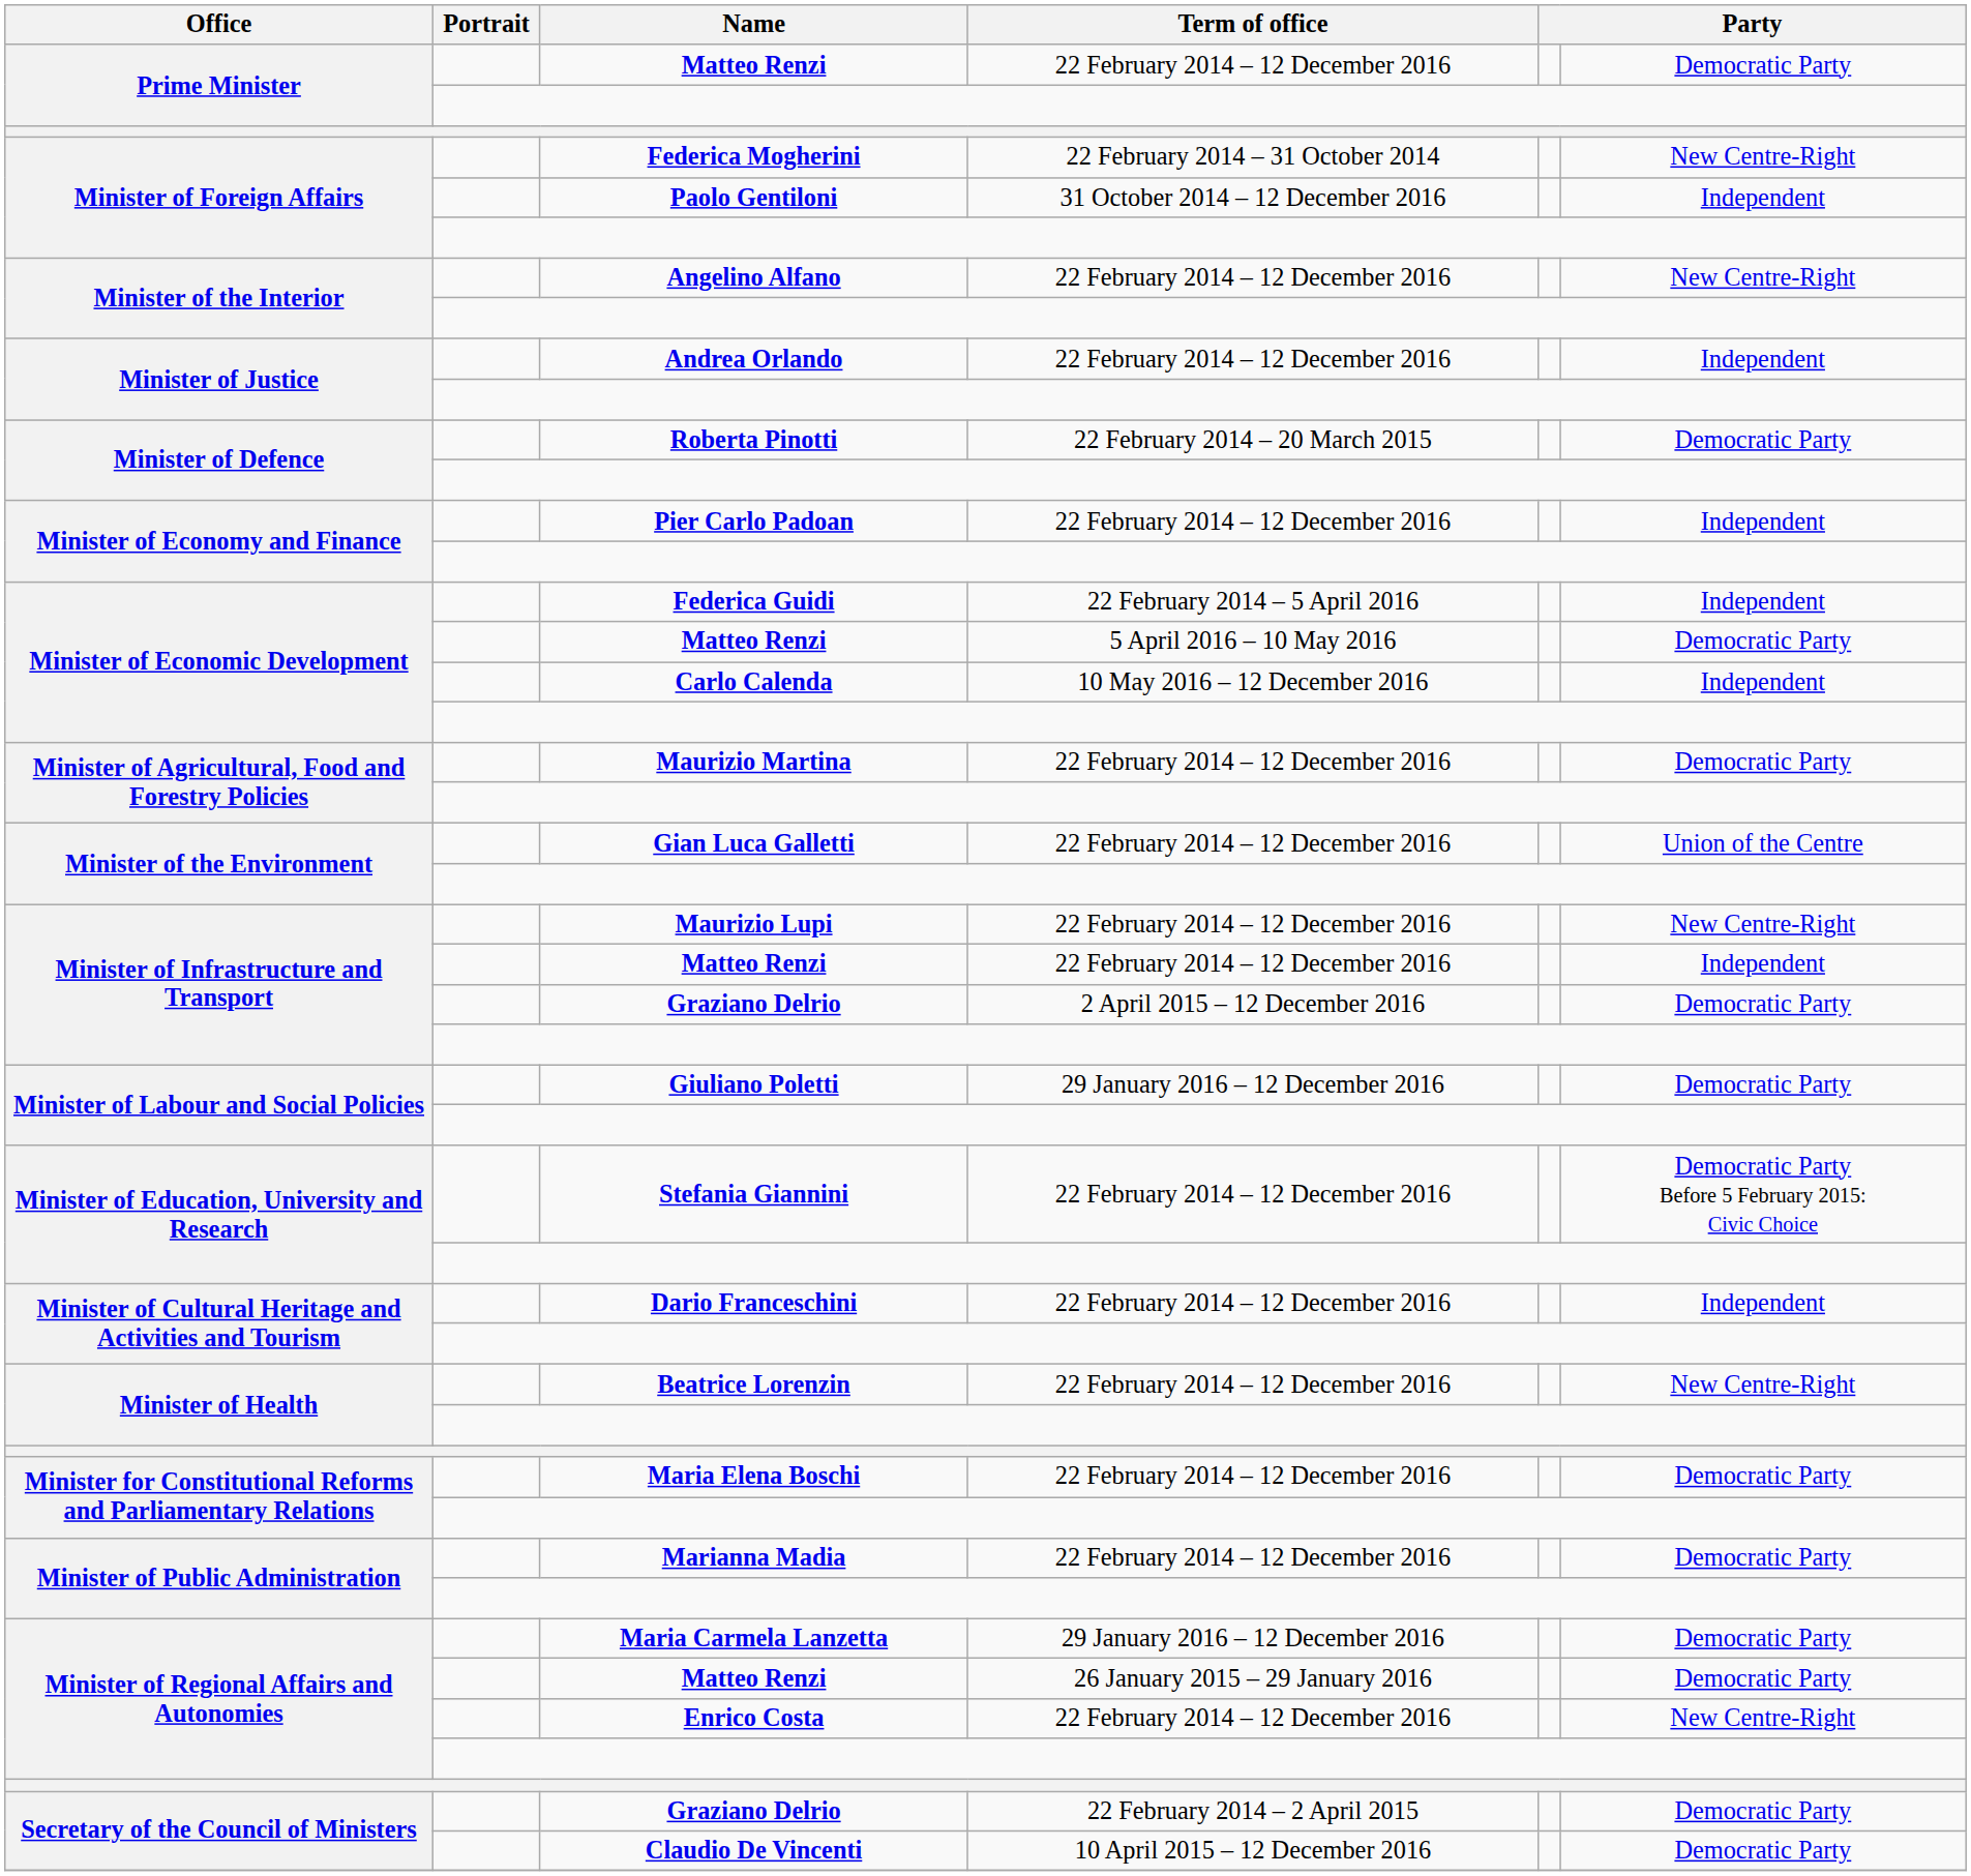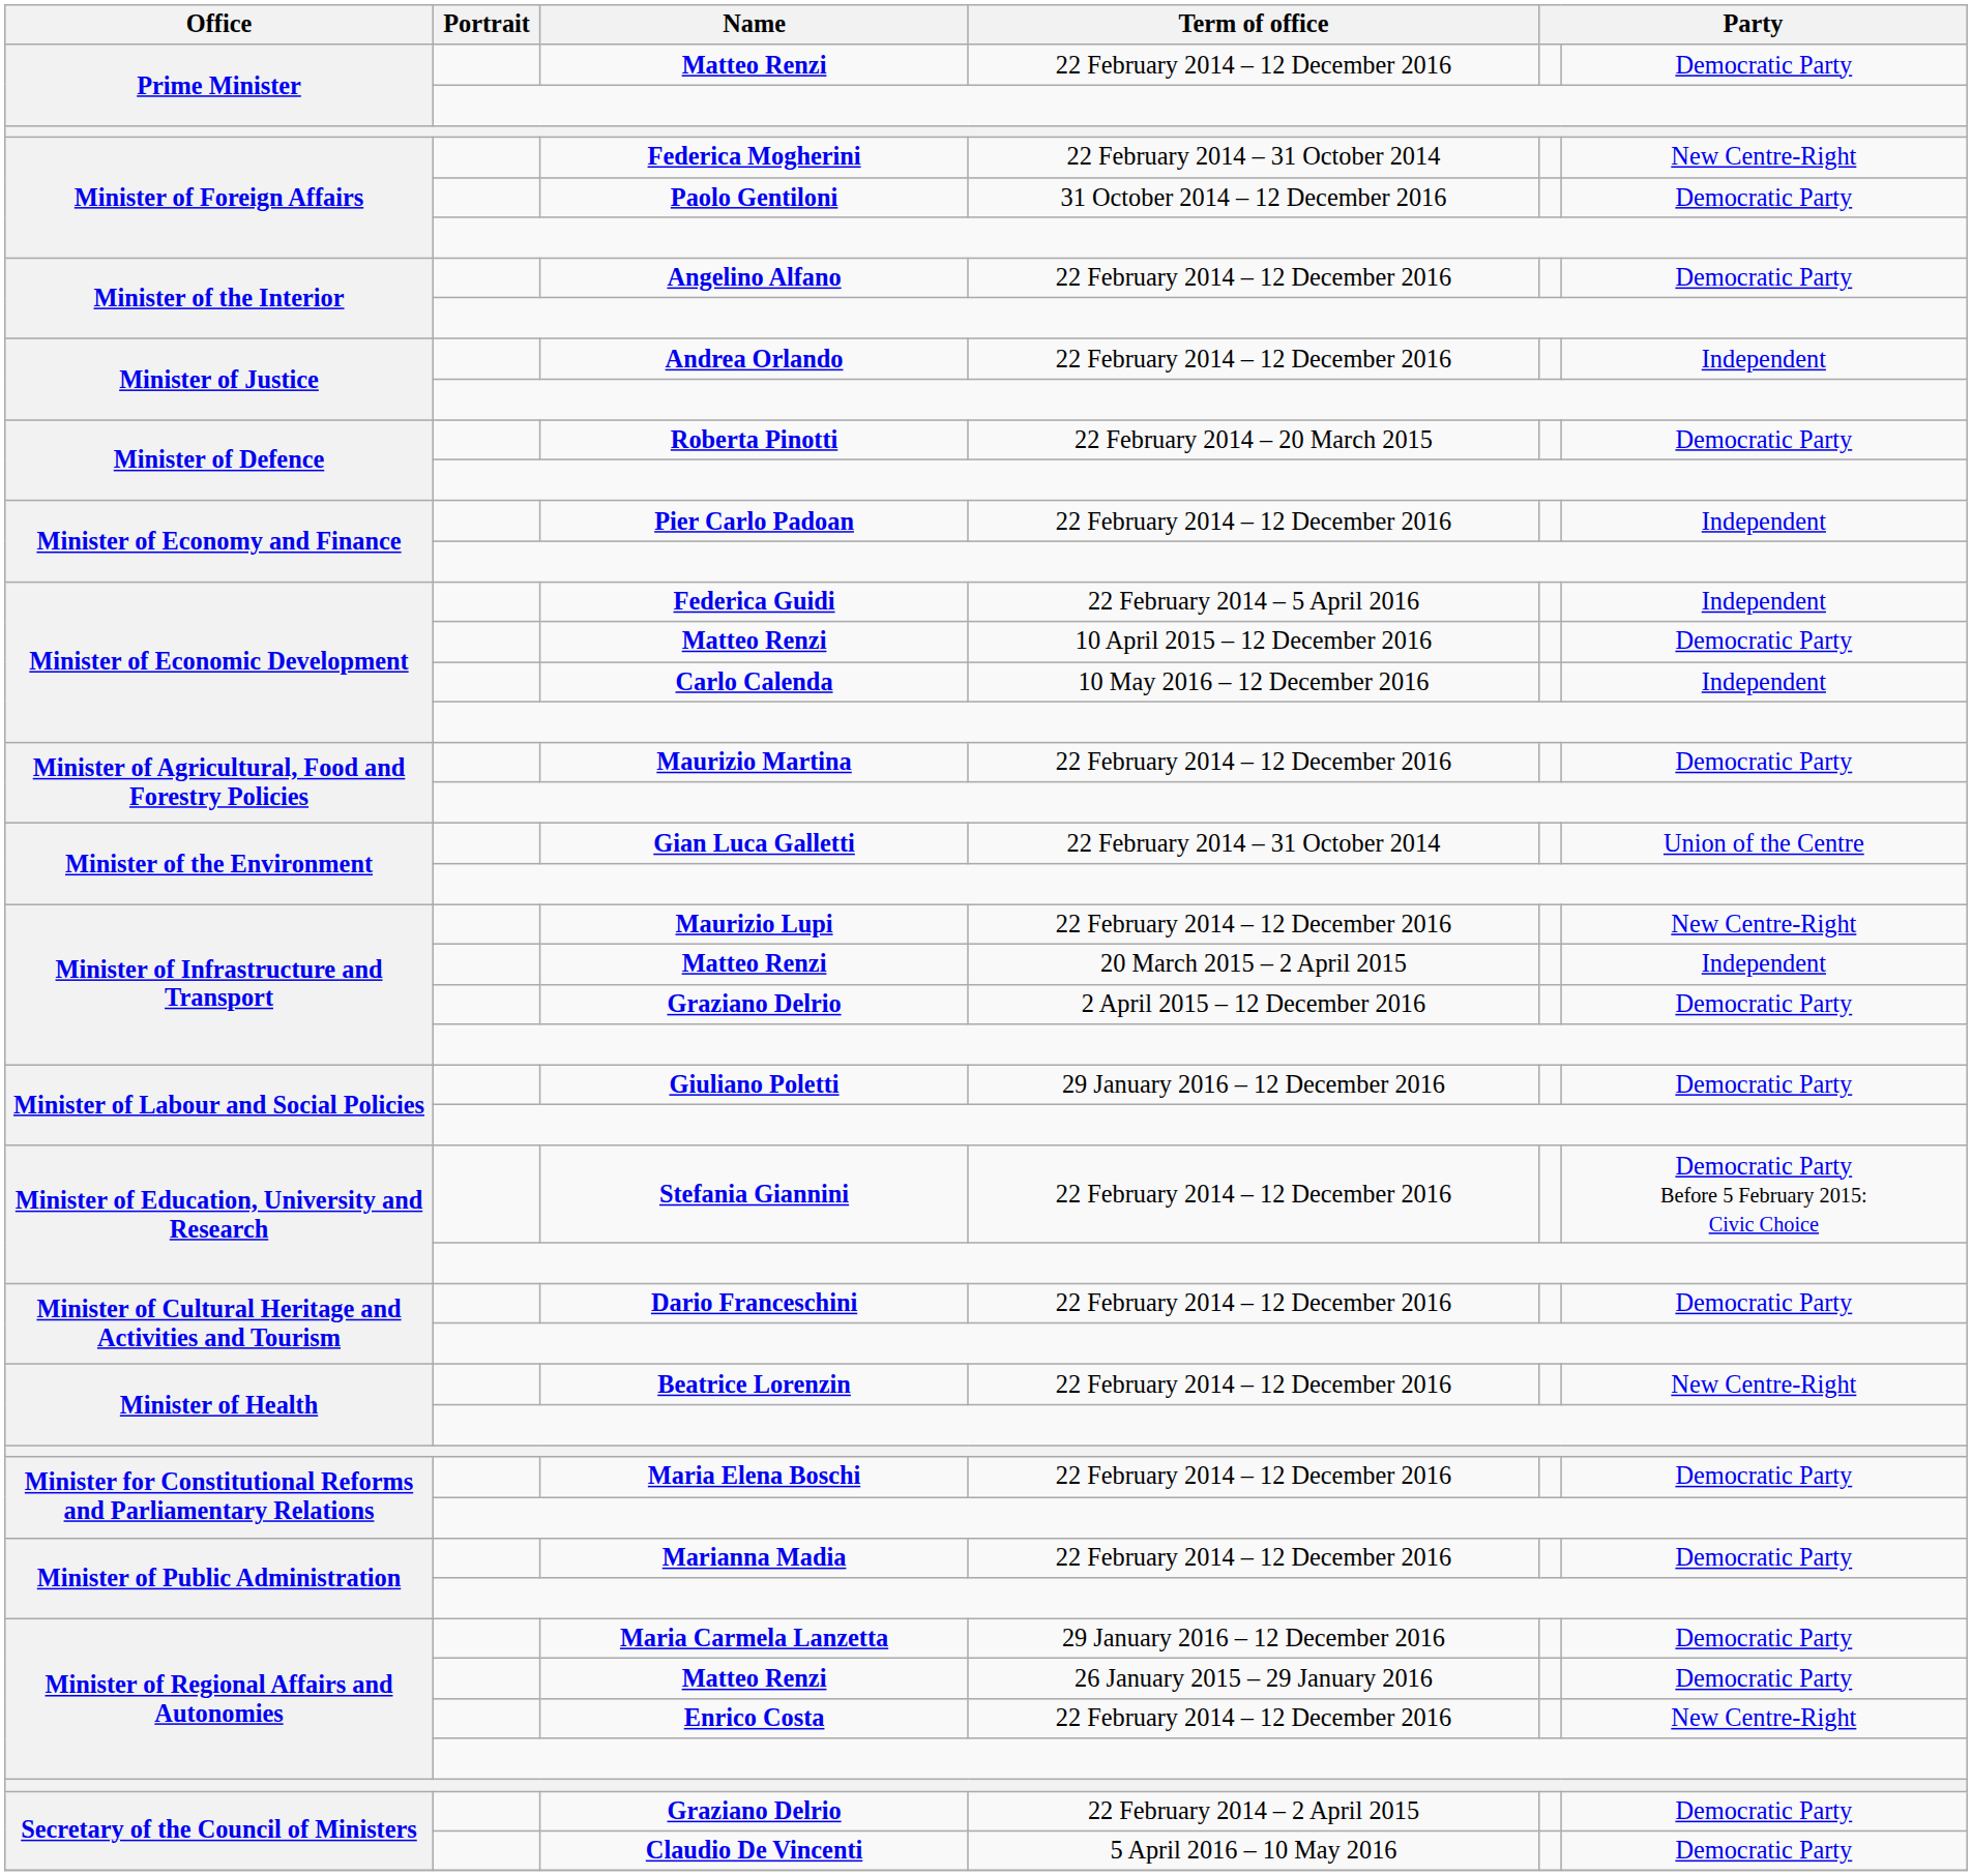Paolo Gentiloni | column 6: Independent -> Democratic Party
Angelino Alfano | column 6: New Centre-Right -> Democratic Party
Minister of Economic Development / Matteo Renzi | Term of office: 5 April 2016 – 10 May 2016 -> 10 April 2015 – 12 December 2016
Gian Luca Galletti | Term of office: 22 February 2014 – 12 December 2016 -> 22 February 2014 – 31 October 2014
Minister of Infrastructure and Transport / Matteo Renzi | Term of office: 22 February 2014 – 12 December 2016 -> 20 March 2015 – 2 April 2015
Dario Franceschini | column 6: Independent -> Democratic Party
Claudio De Vincenti | Term of office: 10 April 2015 – 12 December 2016 -> 5 April 2016 – 10 May 2016
